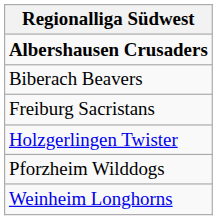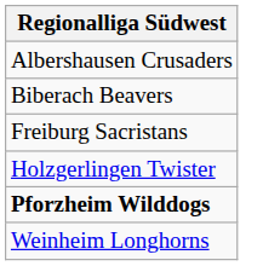row 2 | column 1: bold -> normal
row 6 | column 1: normal -> bold
